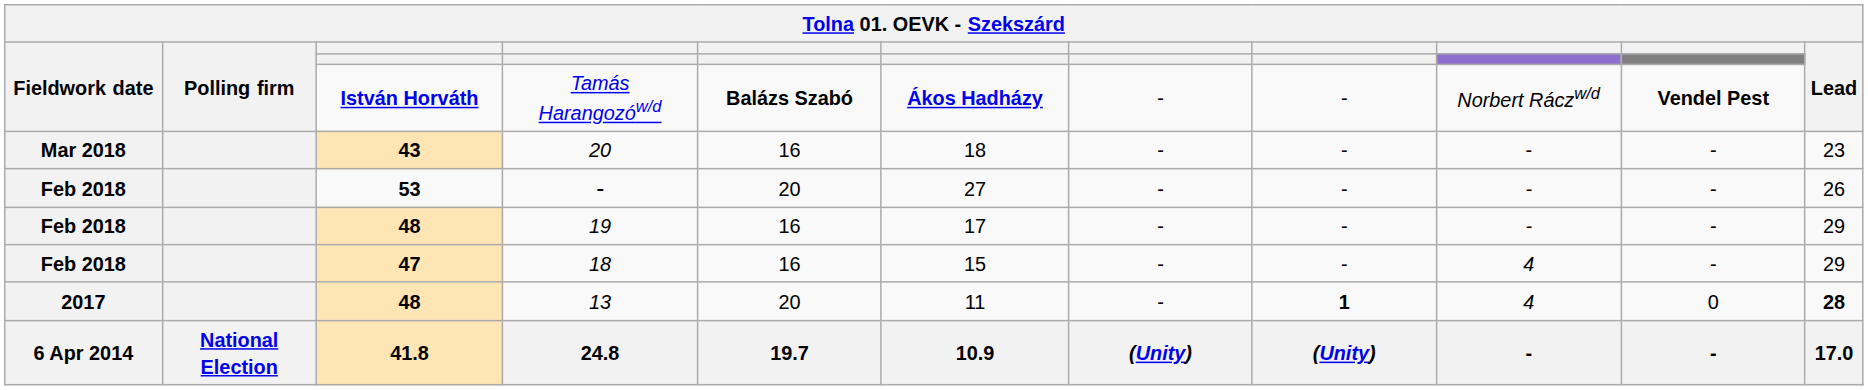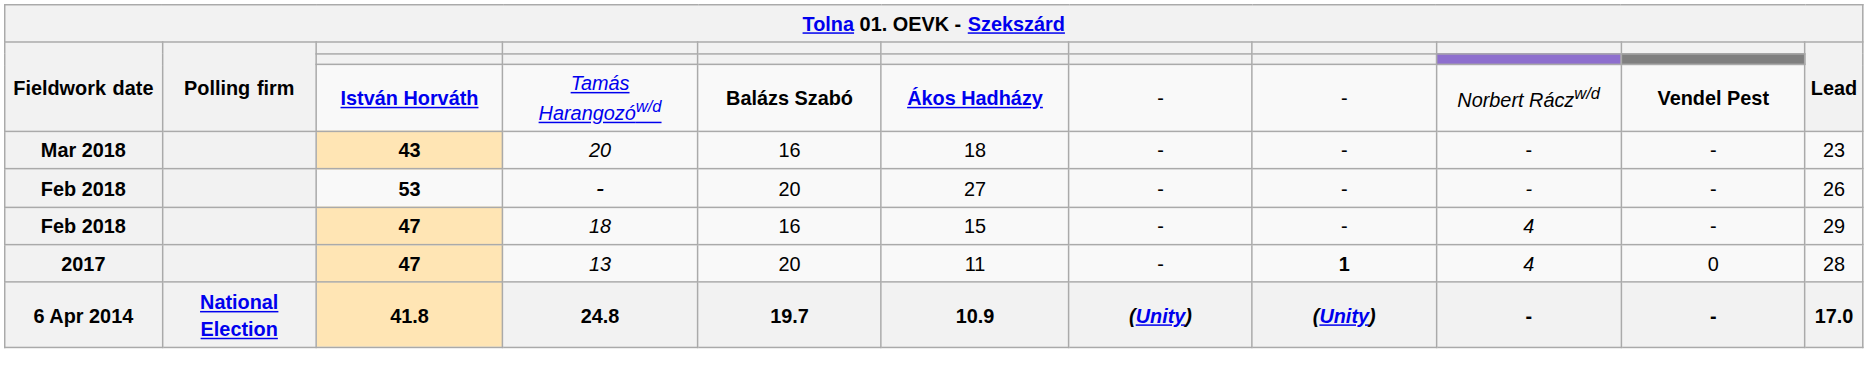- row: Feb 2018 | 48 | 19 | 16 | 17 | - | - | - | - | 29
13 | column 3: 48 -> 47
13 | Lead: bold -> normal
